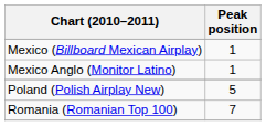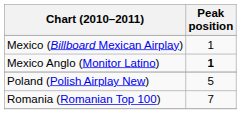Mexico Anglo (Monitor Latino) | Peak position: normal -> bold
